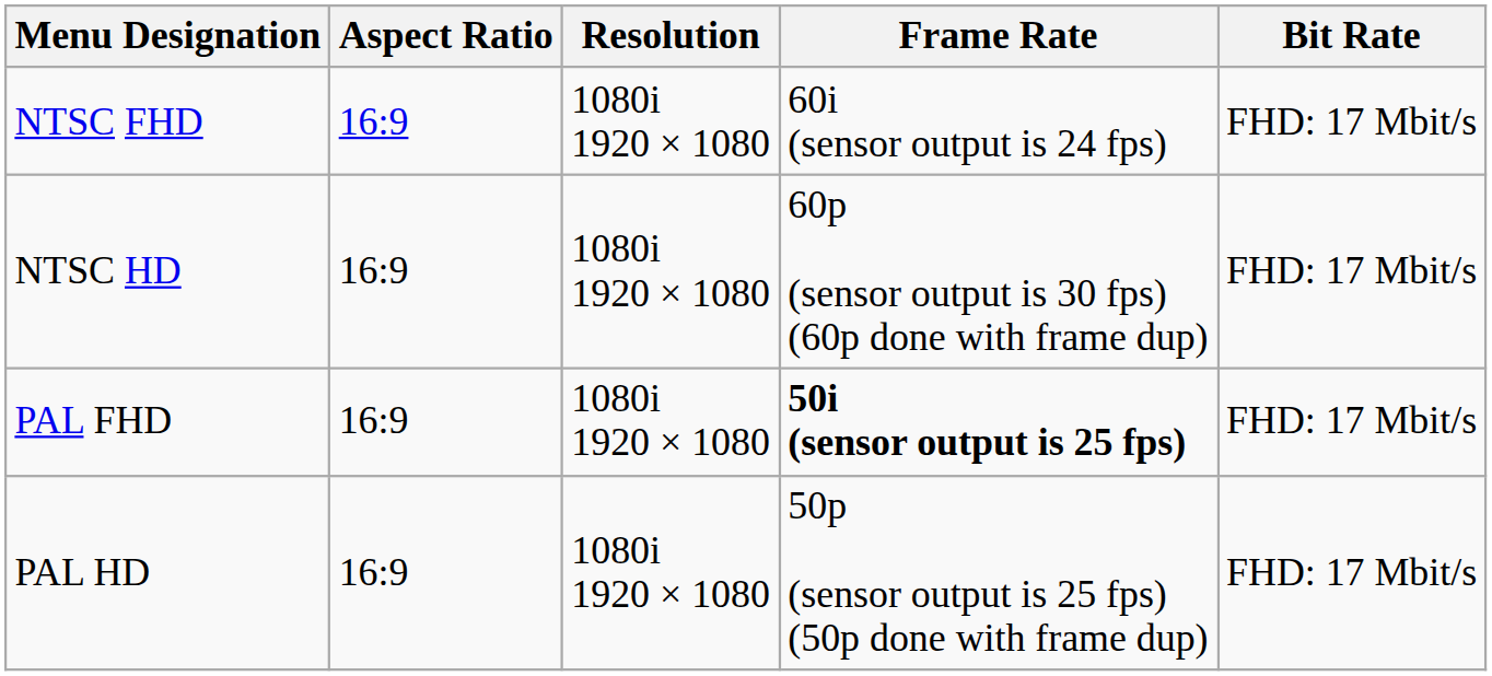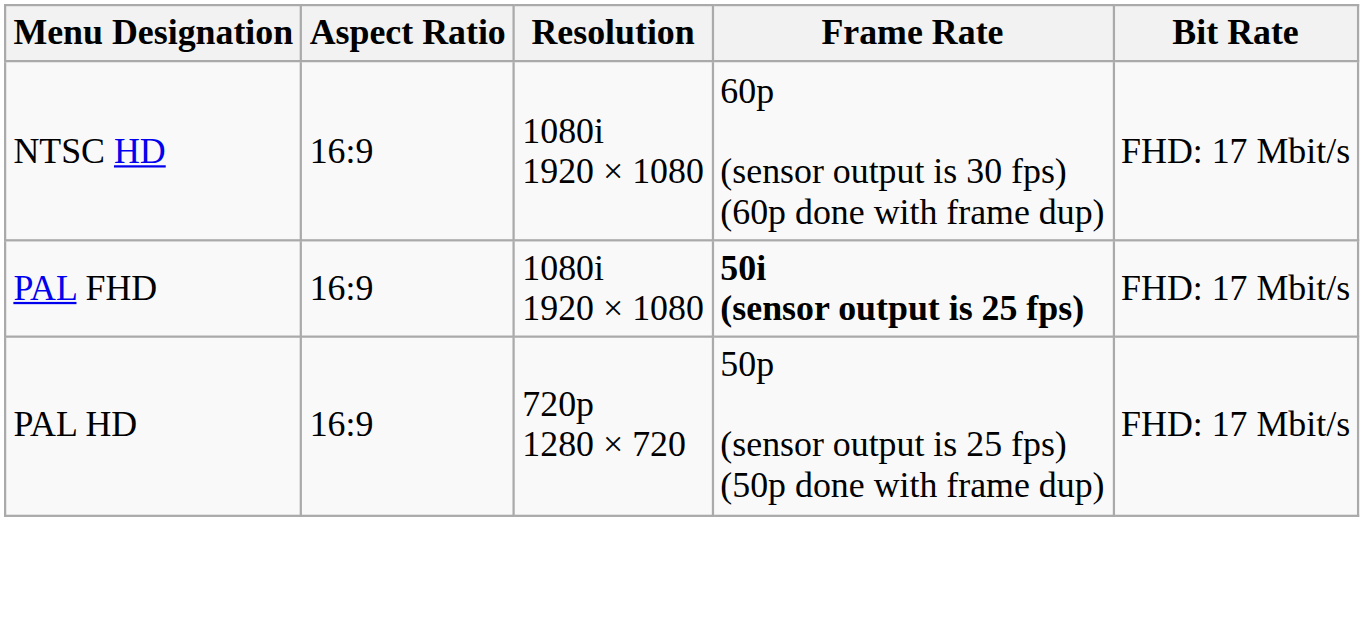- row: NTSC FHD | 16:9 | 1080i 1920 × 1080 | 60i (sensor output is 24 fps) | FHD: 17 Mbit/s
PAL HD | Resolution: 1080i 1920 × 1080 -> 720p 1280 × 720
